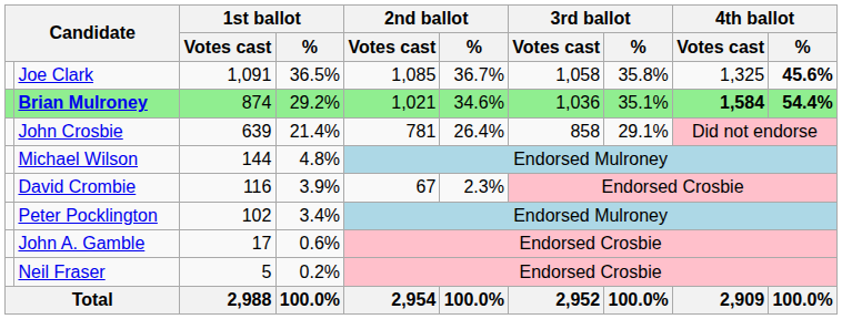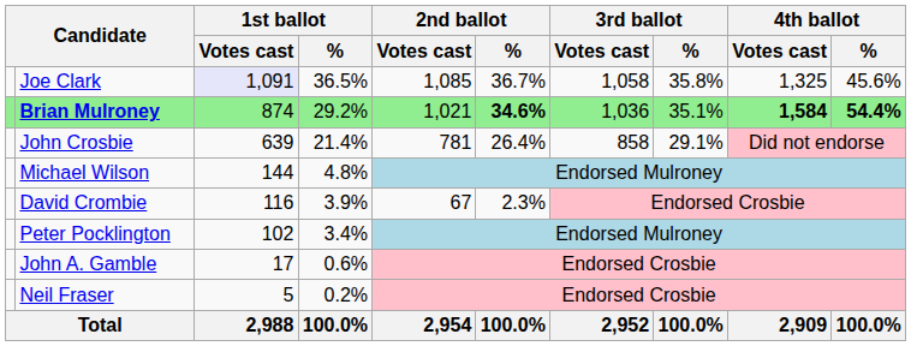Joe Clark | 1st ballot / Votes cast: no background -> lavender background
Joe Clark | 4th ballot / %: bold -> normal
Brian Mulroney | 2nd ballot / %: normal -> bold
